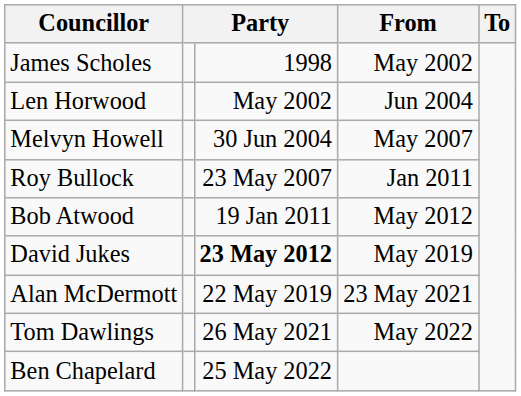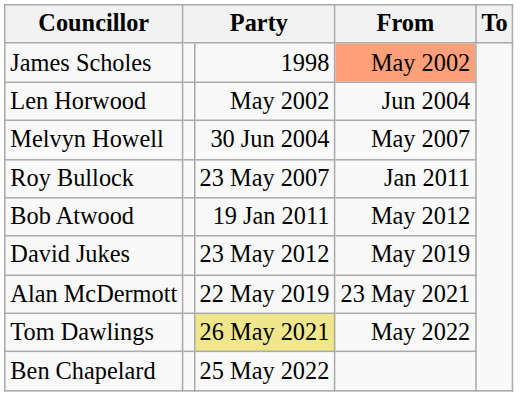James Scholes | From: no background -> lightsalmon background
David Jukes | column 3: bold -> normal
Tom Dawlings | column 3: no background -> khaki background
